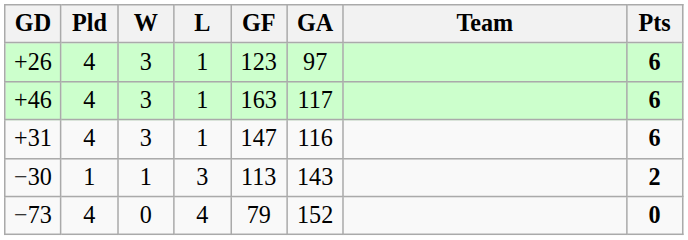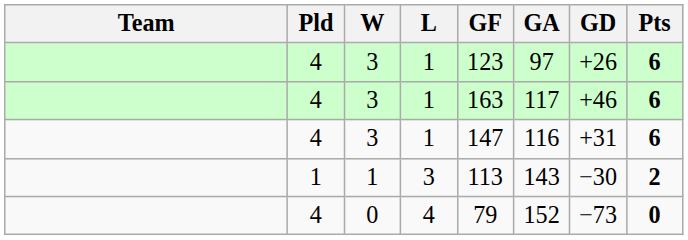columns swapped: Team <-> GD
